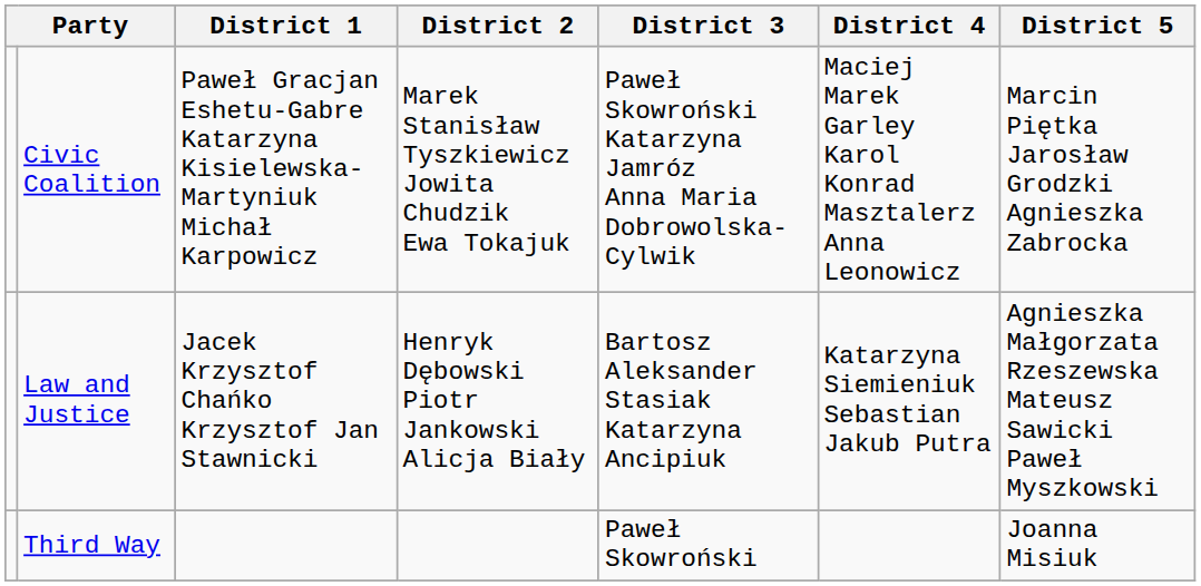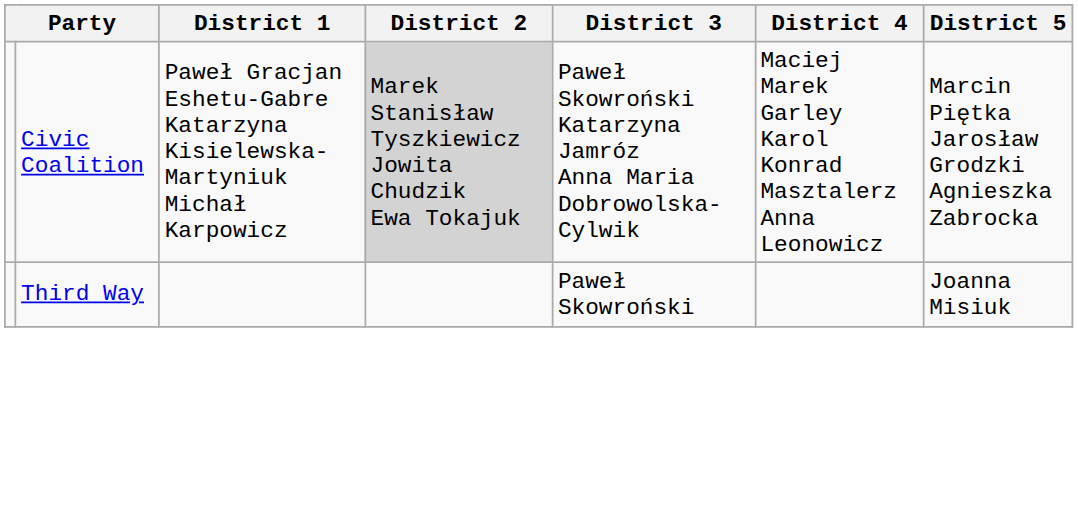Civic Coalition | District 2: no background -> lightgrey background
- row: Law and Justice | Jacek Krzysztof Chańko Krzysztof Jan Stawnicki | Henryk Dębowski Piotr Jankowski Alicja Biały | Bartosz Aleksander Stasiak Katarzyna Ancipiuk | Katarzyna Siemieniuk Sebastian Jakub Putra | Agnieszka Małgorzata Rzeszewska Mateusz Sawicki Paweł Myszkowski
